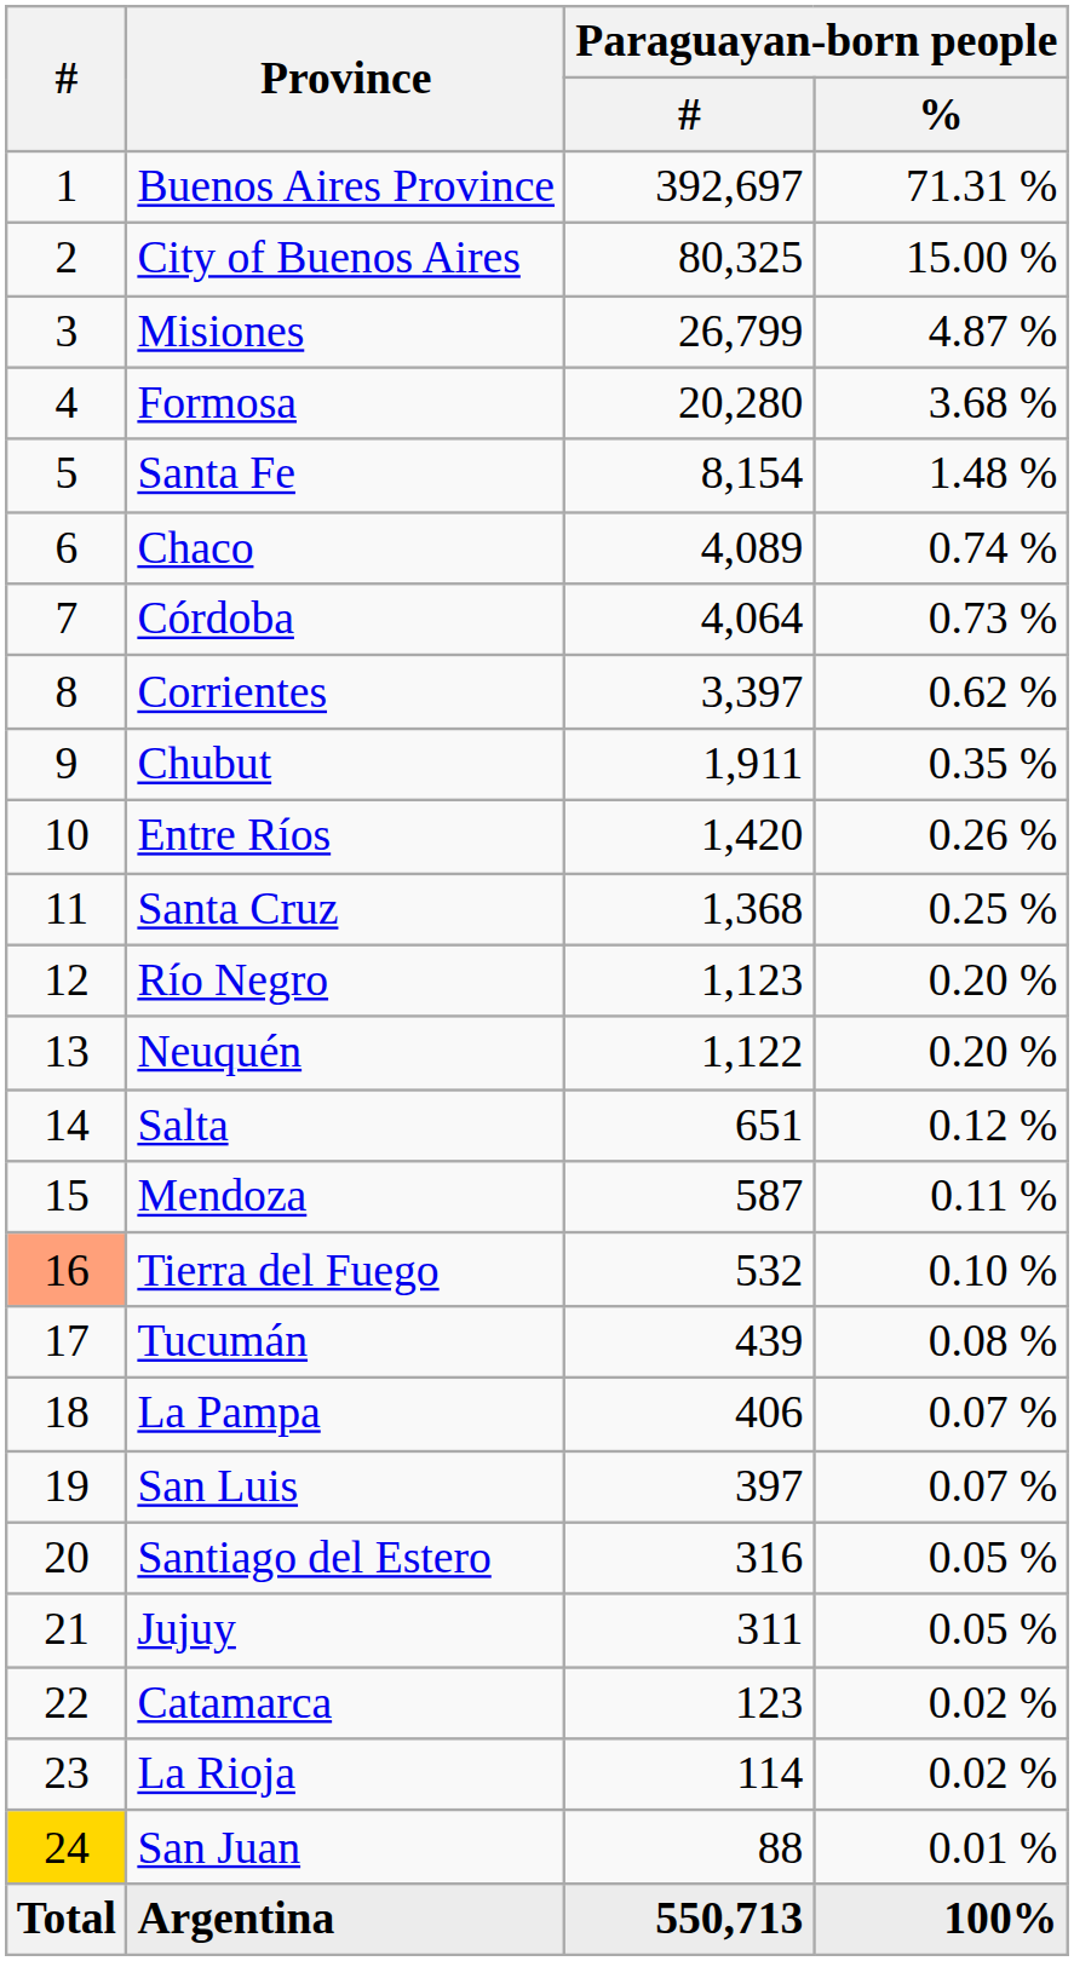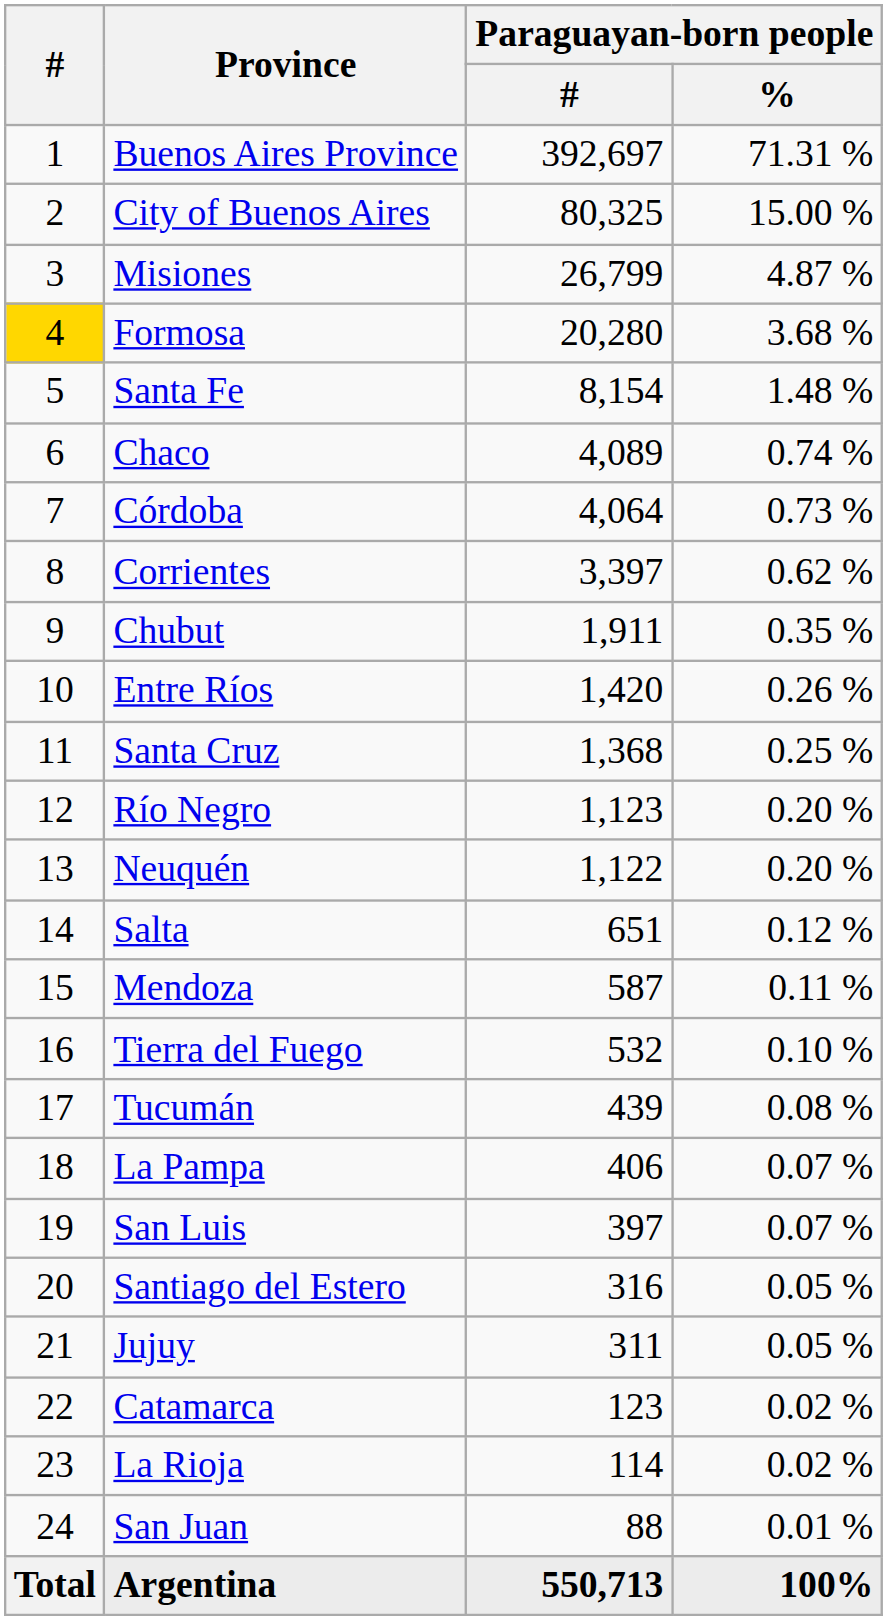Formosa | #: no background -> gold background
Tierra del Fuego | #: lightsalmon background -> no background
San Juan | #: gold background -> no background
